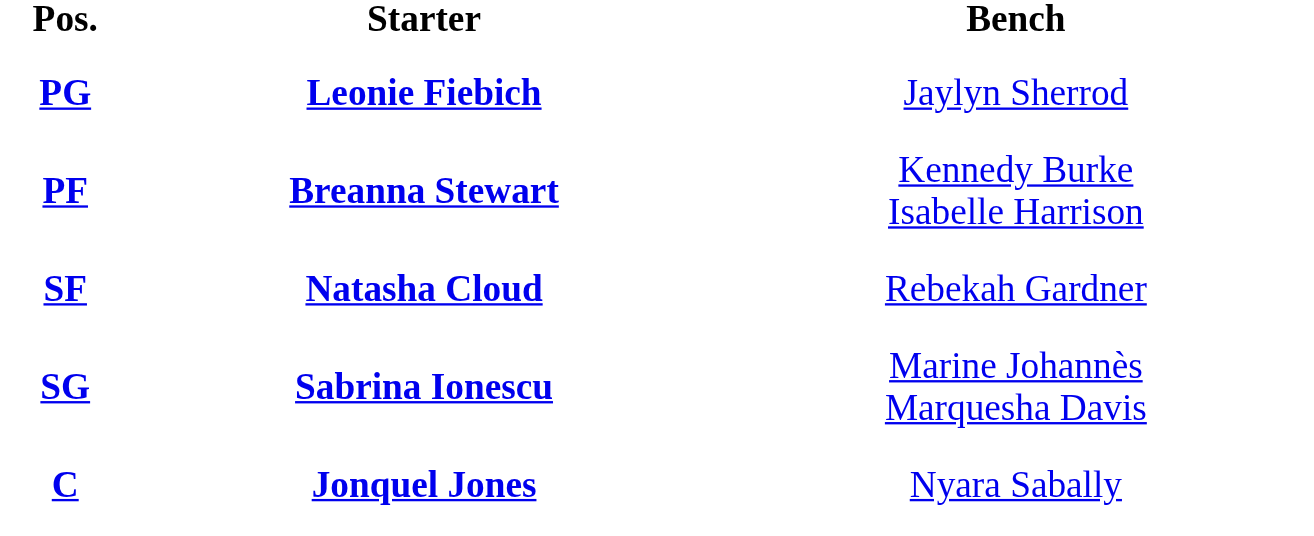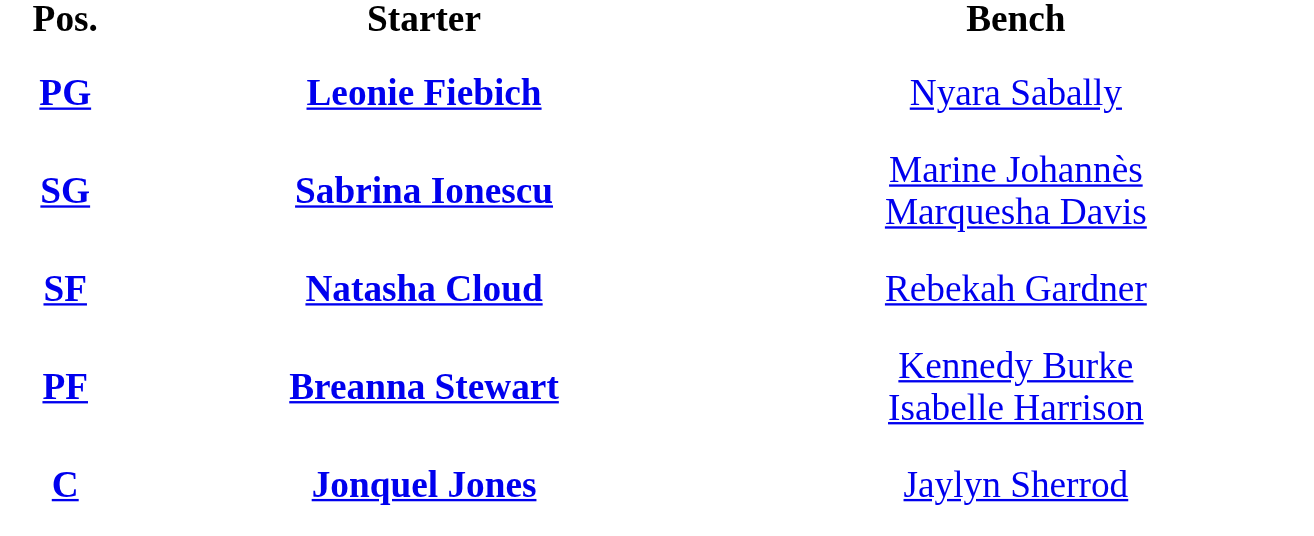PG | Bench: Jaylyn Sherrod -> Nyara Sabally
rows swapped: SG <-> PF
C | Bench: Nyara Sabally -> Jaylyn Sherrod
